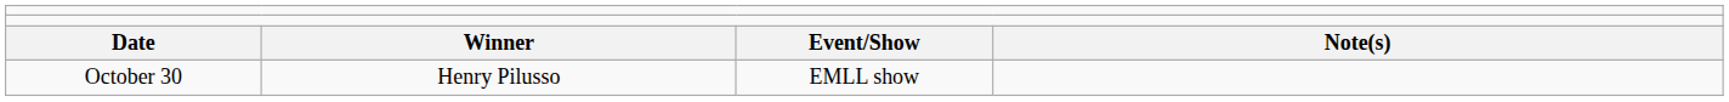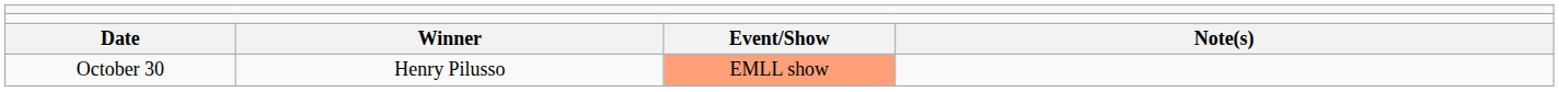October 30 | column 3: no background -> lightsalmon background
